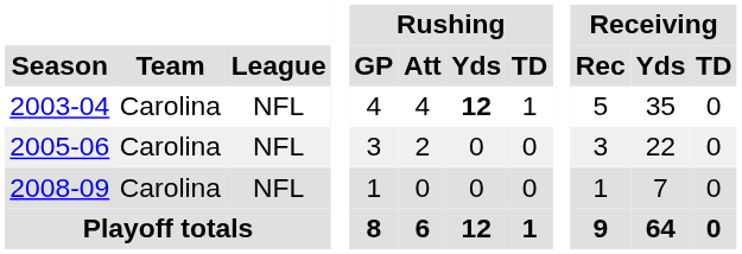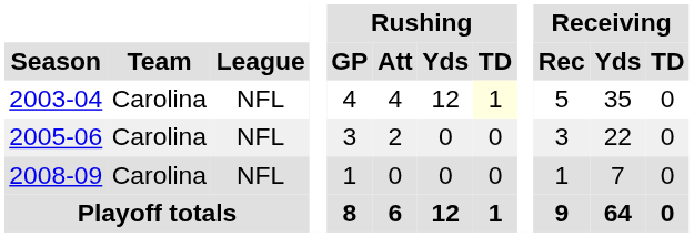2003-04 | Rushing / Yds: bold -> normal
2003-04 | Rushing / TD: no background -> lightyellow background
